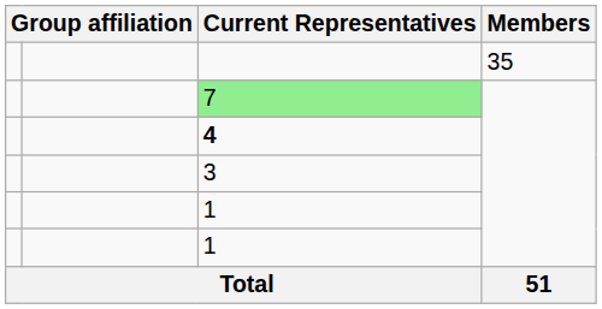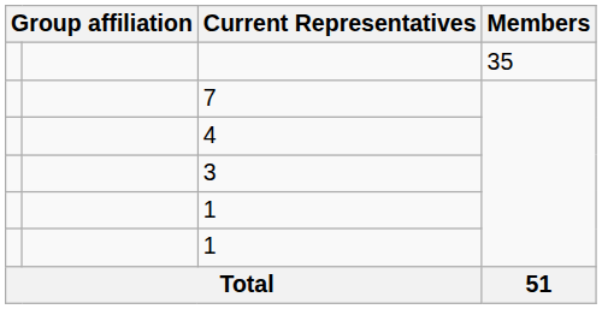7 | Current Representatives: lightgreen background -> no background
4 | Current Representatives: bold -> normal
